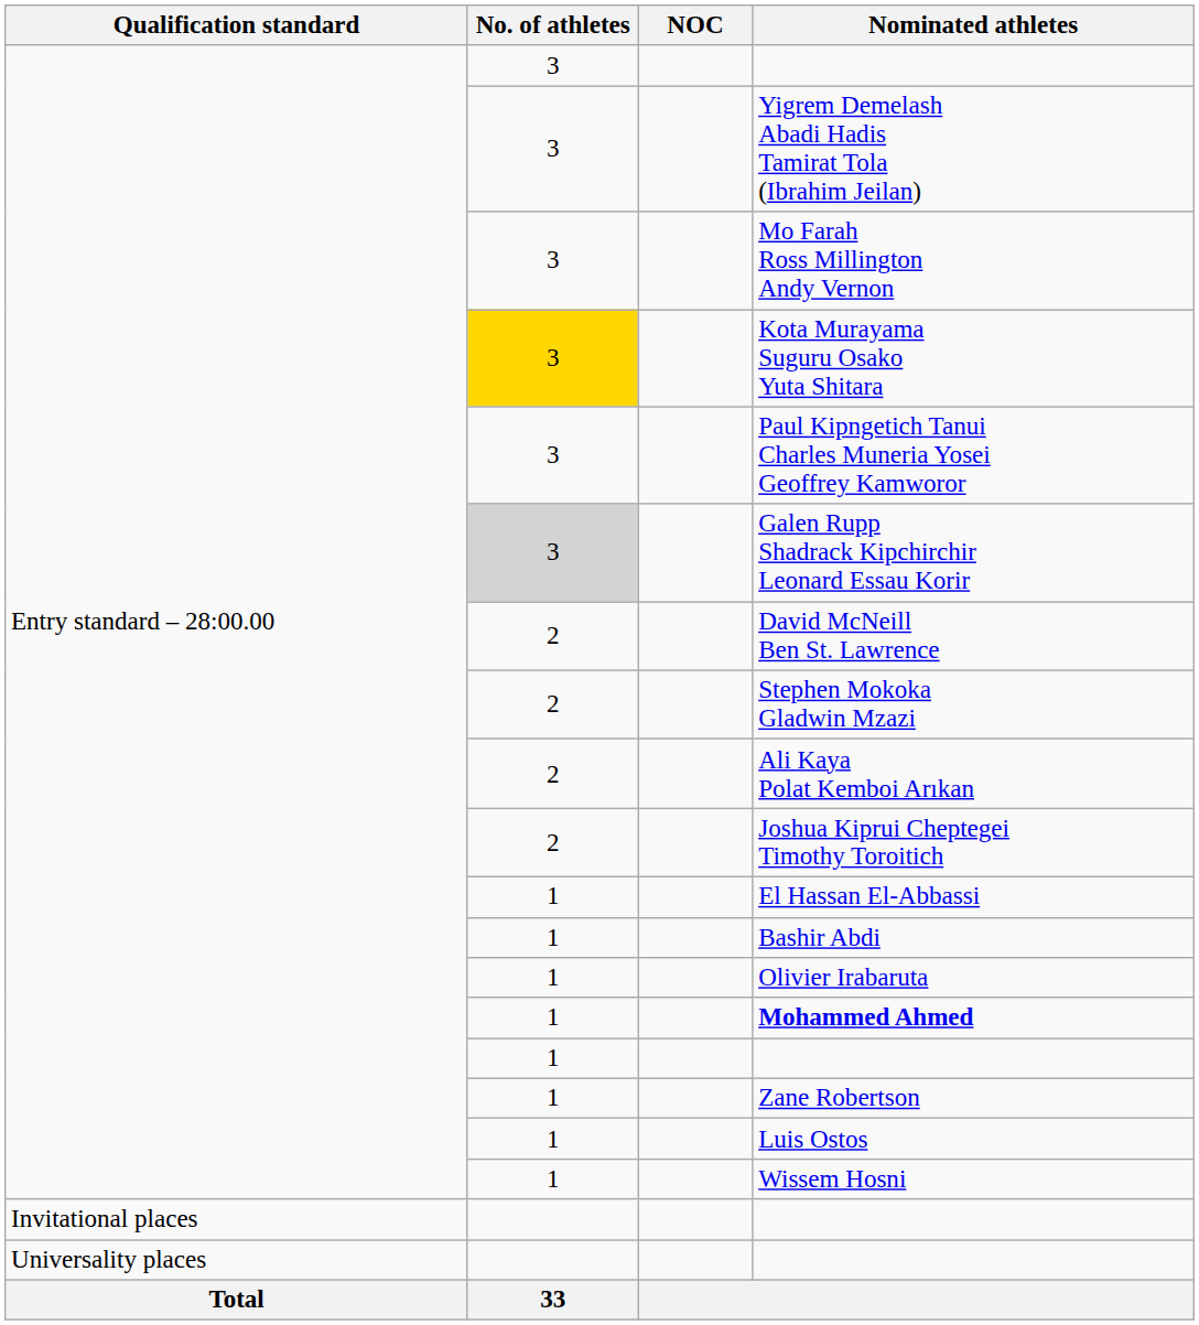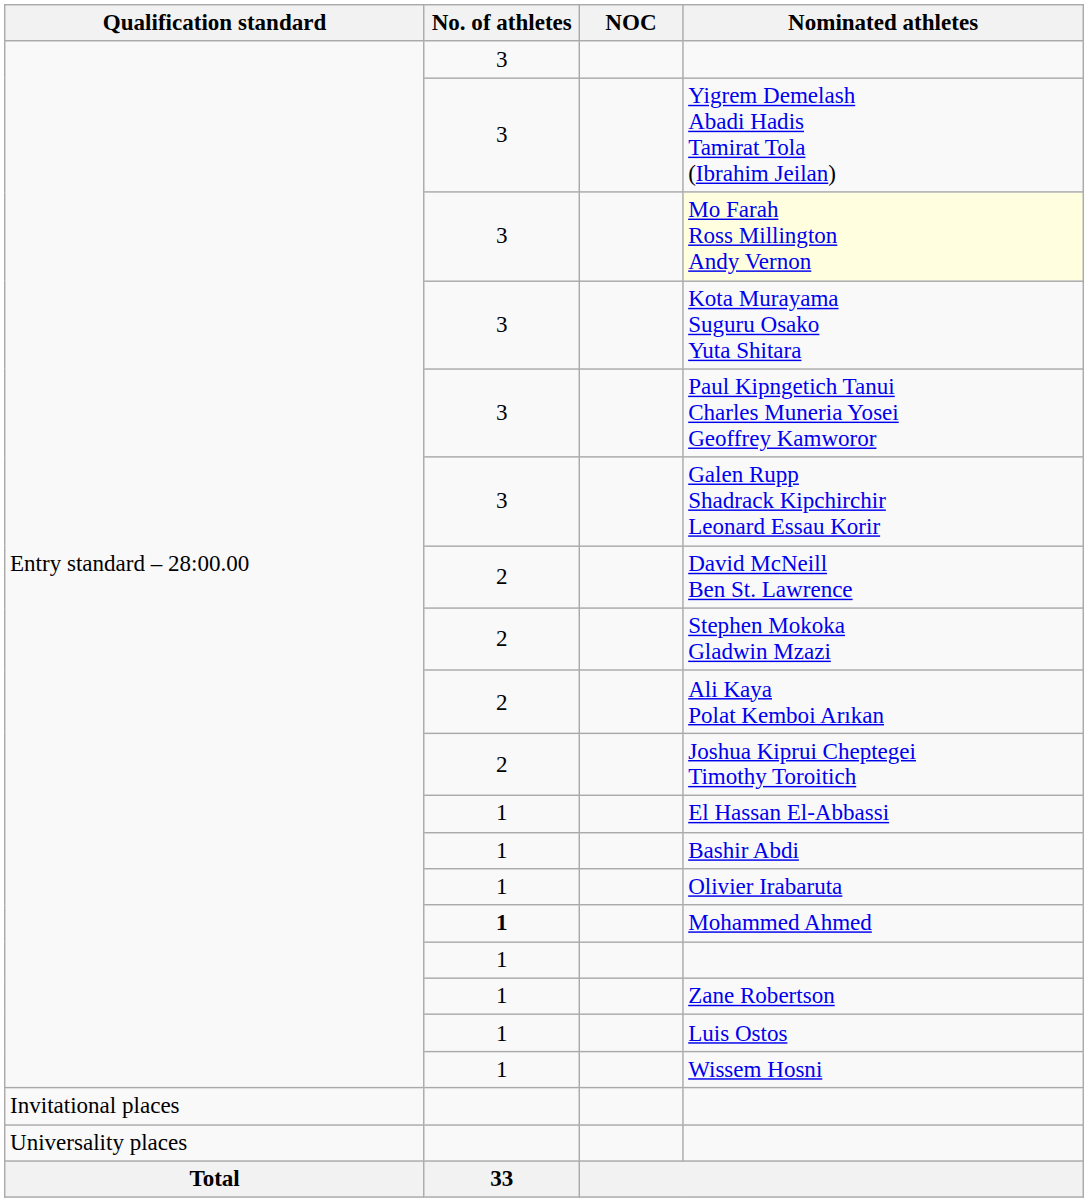Mo Farah Ross Millington Andy Vernon | Nominated athletes: no background -> lightyellow background
Kota Murayama Suguru Osako Yuta Shitara | No. of athletes: gold background -> no background
Galen Rupp Shadrack Kipchirchir Leonard Essau Korir | No. of athletes: lightgrey background -> no background
Mohammed Ahmed | No. of athletes: normal -> bold
Mohammed Ahmed | Nominated athletes: bold -> normal
